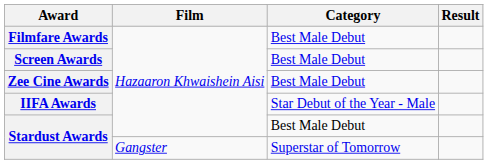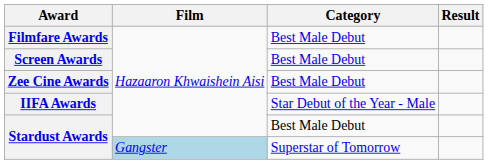Stardust Awards / Superstar of Tomorrow | Film: no background -> lightblue background
